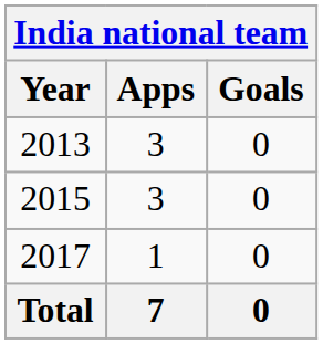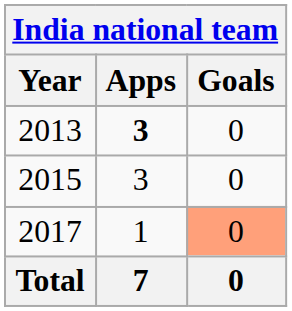2013 | Apps: normal -> bold
2017 | Goals: no background -> lightsalmon background
